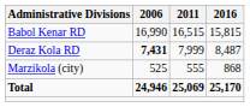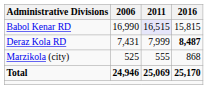Babol Kenar RD | 2011: no background -> lavender background
Deraz Kola RD | 2006: bold -> normal
Deraz Kola RD | 2016: normal -> bold
